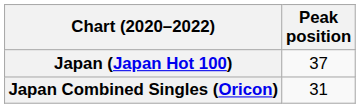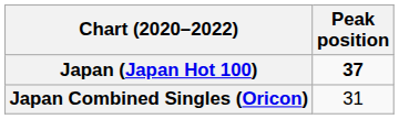Japan (Japan Hot 100) | Peak position: normal -> bold
